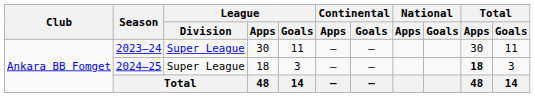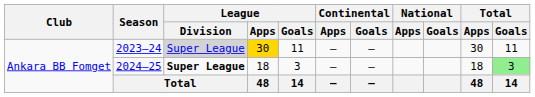2023–24 | League / Division: no background -> lightgrey background
2023–24 | League / Apps: no background -> gold background
2024–25 | League / Division: normal -> bold
2024–25 | Total / Apps: bold -> normal
2024–25 | Total / Goals: no background -> lightgreen background
